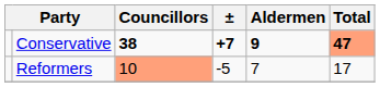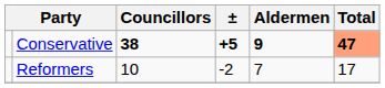Conservative | ±: +7 -> +5
Reformers | Councillors: lightsalmon background -> no background
Reformers | ±: -5 -> -2
